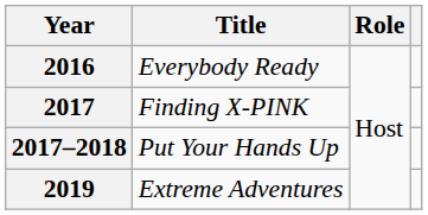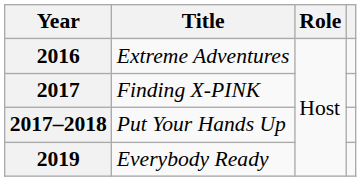2016 | Title: Everybody Ready -> Extreme Adventures
2019 | Title: Extreme Adventures -> Everybody Ready
